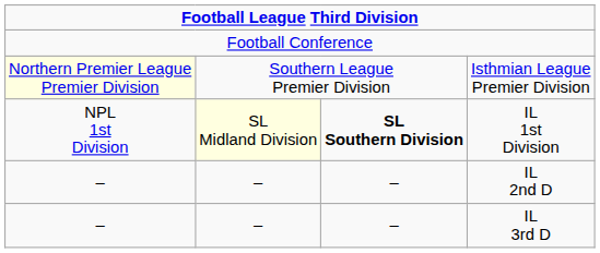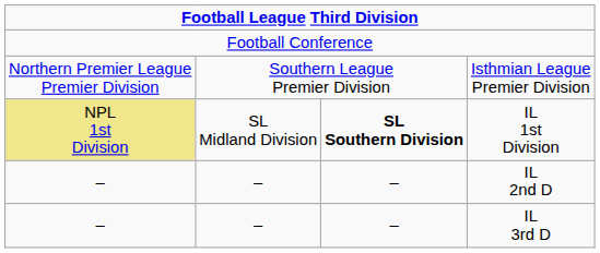Isthmian League Premier Division | column 1: lightyellow background -> no background
IL 1st Division | column 1: no background -> khaki background
IL 1st Division | column 2: lightyellow background -> no background
